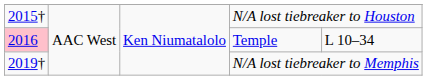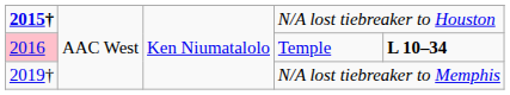N/A lost tiebreaker to Houston | column 1: normal -> bold
Temple | column 5: normal -> bold
